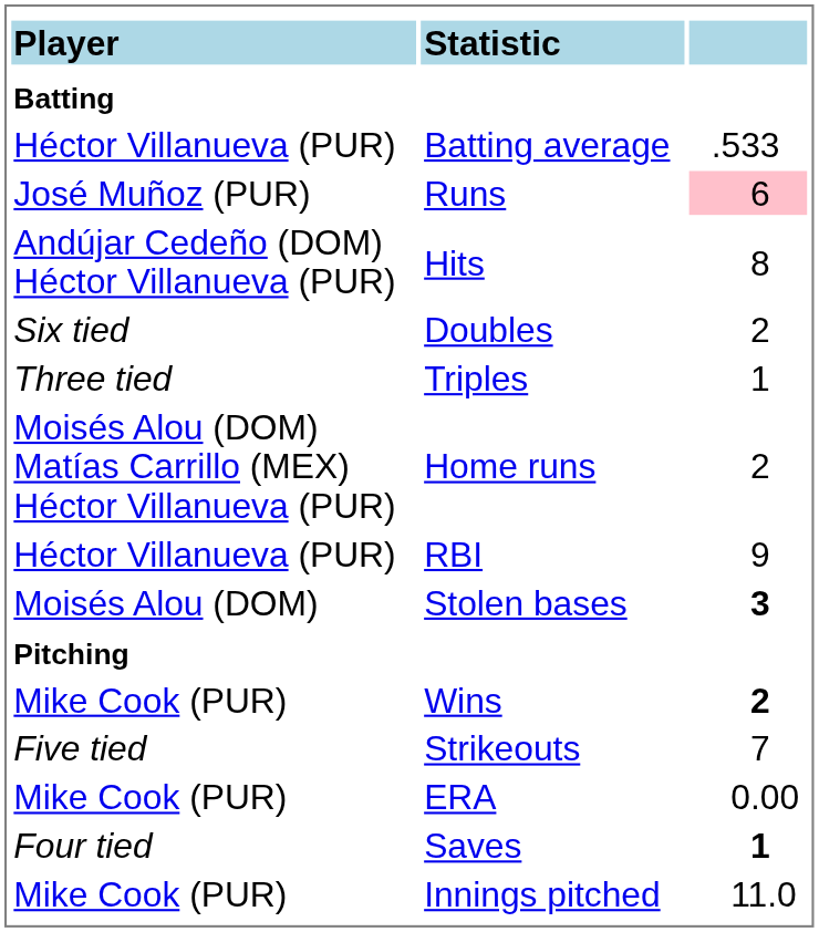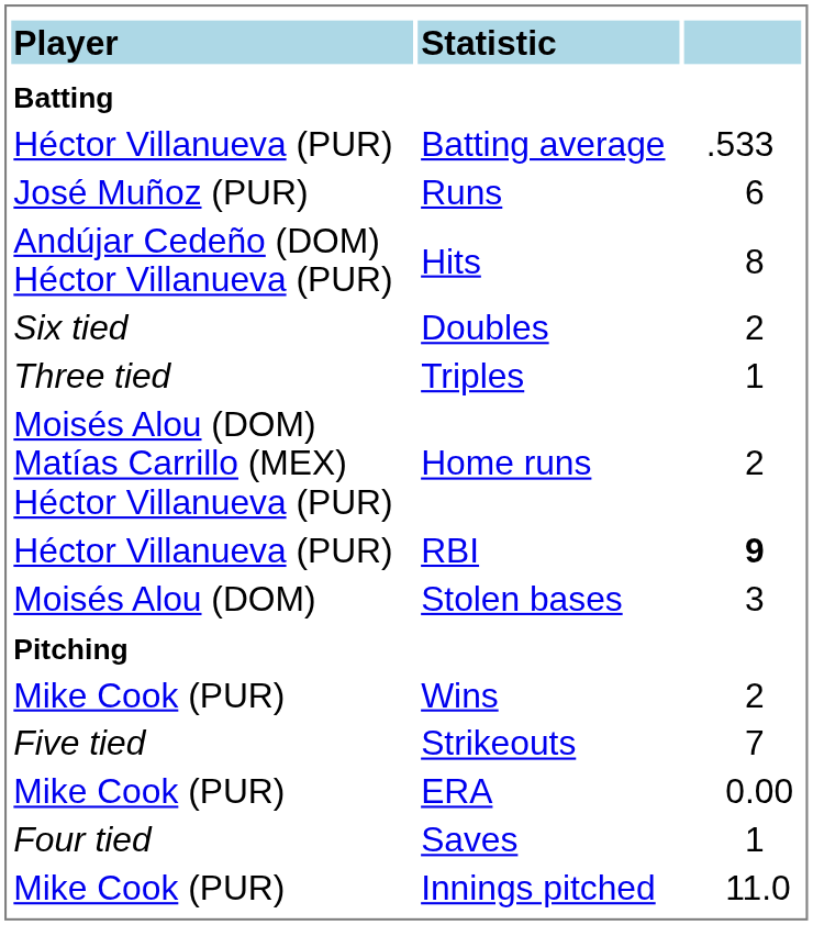Runs | column 3: pink background -> no background
RBI | column 3: normal -> bold
Stolen bases | column 3: bold -> normal
Wins | column 3: bold -> normal
Saves | column 3: bold -> normal
